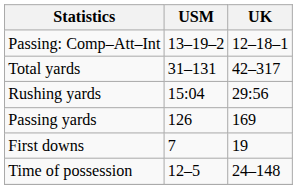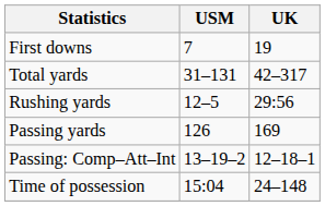rows swapped: First downs <-> Passing: Comp–Att–Int
Rushing yards | USM: 15:04 -> 12–5
Time of possession | USM: 12–5 -> 15:04
